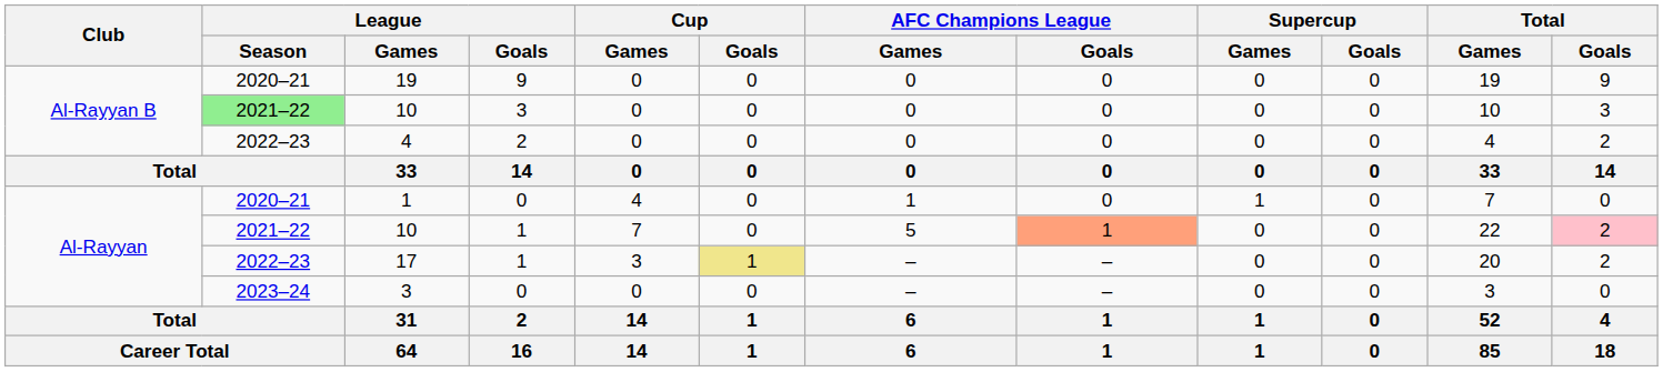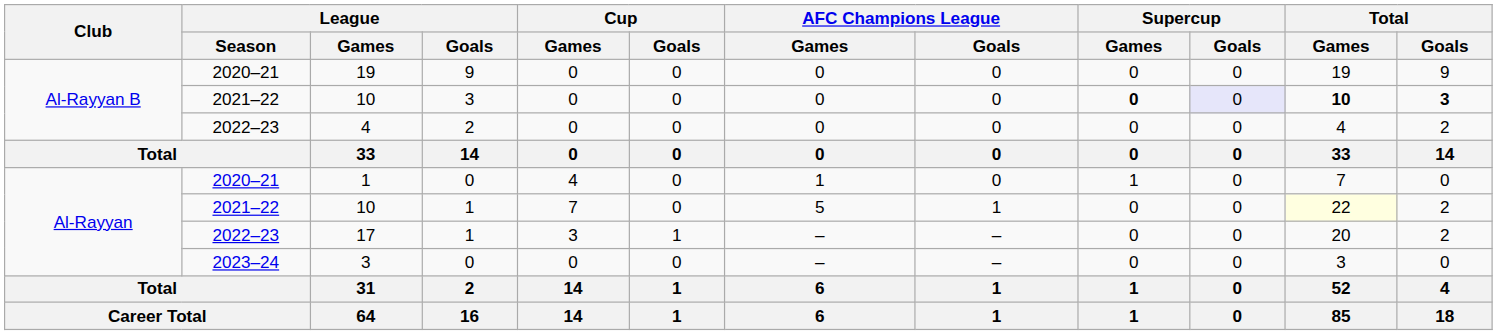10 / 3 | League / Season: lightgreen background -> no background
10 / 3 | Supercup / Games: normal -> bold
10 / 3 | Supercup / Goals: no background -> lavender background
10 / 3 | Total / Games: normal -> bold
10 / 3 | Total / Goals: normal -> bold
10 / 1 | AFC Champions League / Goals: lightsalmon background -> no background
10 / 1 | Total / Games: no background -> lightyellow background
10 / 1 | Total / Goals: pink background -> no background
17 | Cup / Goals: khaki background -> no background
